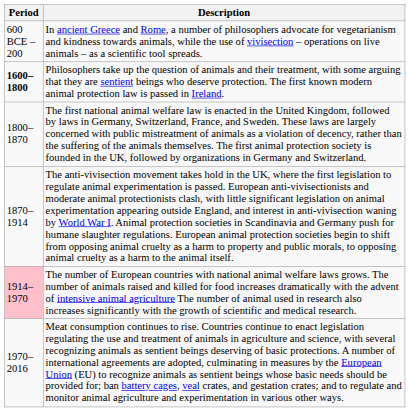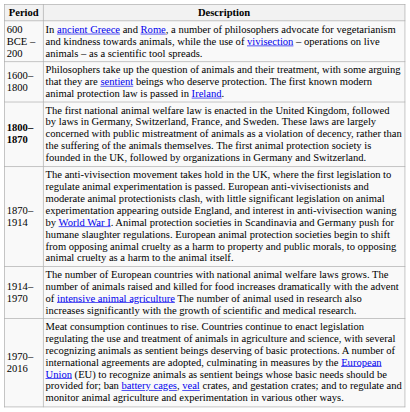row 3 | Period: bold -> normal
row 4 | Period: normal -> bold
row 6 | Period: pink background -> no background
